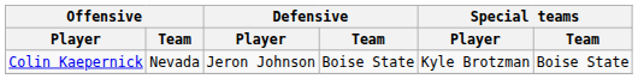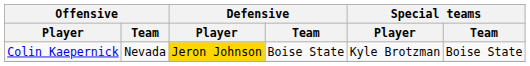Colin Kaepernick | Defensive / Player: no background -> gold background
